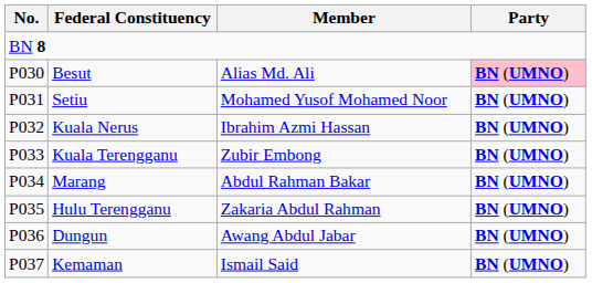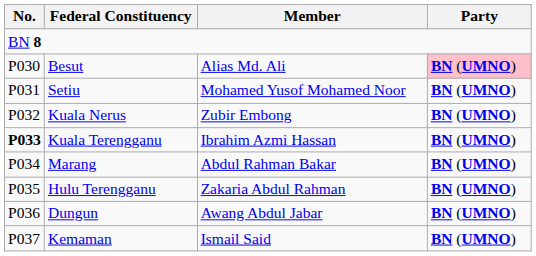Kuala Nerus | Member: Ibrahim Azmi Hassan -> Zubir Embong
Kuala Terengganu | No.: normal -> bold
Kuala Terengganu | Member: Zubir Embong -> Ibrahim Azmi Hassan
